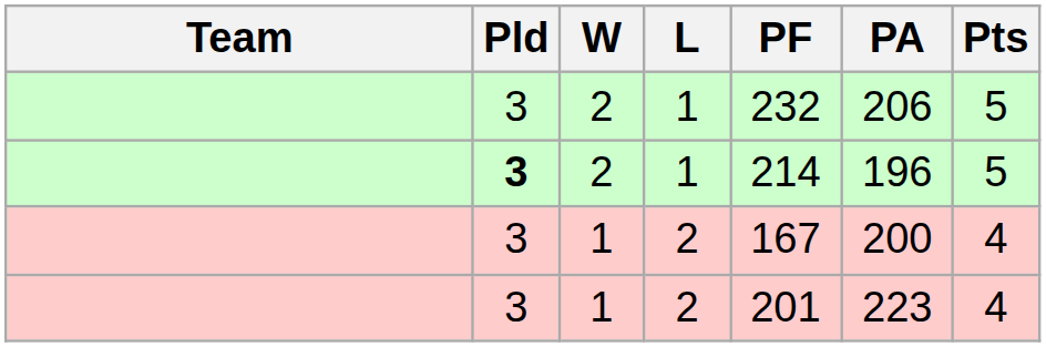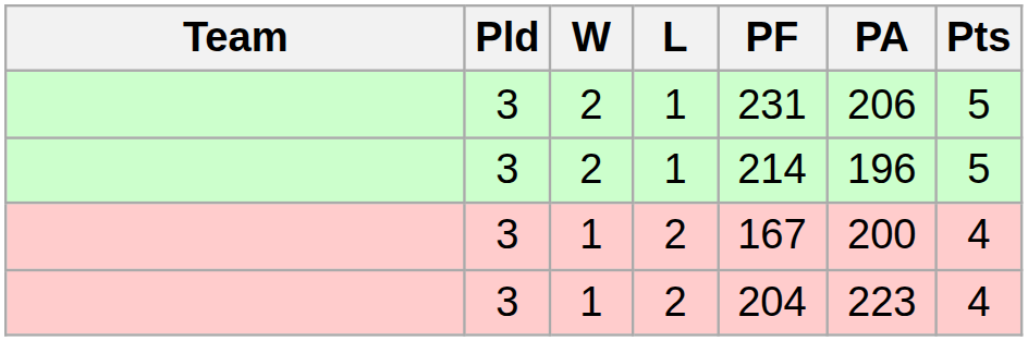row 2 | PF: 232 -> 231
row 3 | Pld: bold -> normal
row 5 | PF: 201 -> 204
